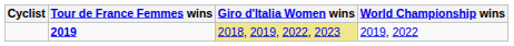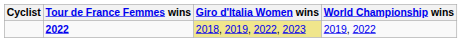row 2 | Tour de France Femmes wins: 2019 -> 2022
